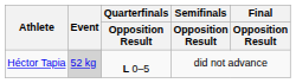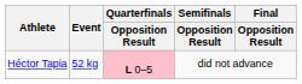Héctor Tapia | Event: lightgrey background -> no background
Héctor Tapia | Quarterfinals / Opposition Result: no background -> pink background
